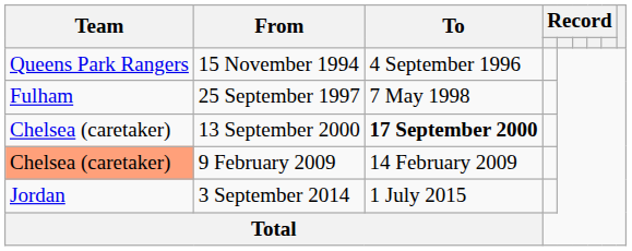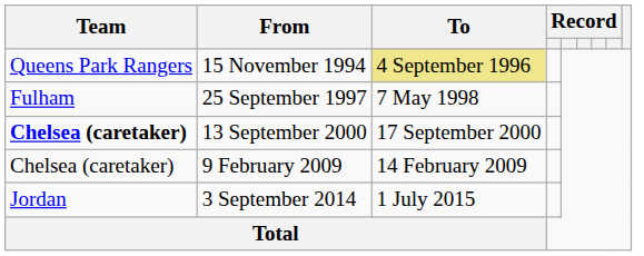15 November 1994 | To: no background -> khaki background
13 September 2000 | Team: normal -> bold
13 September 2000 | To: bold -> normal
9 February 2009 | Team: lightsalmon background -> no background
